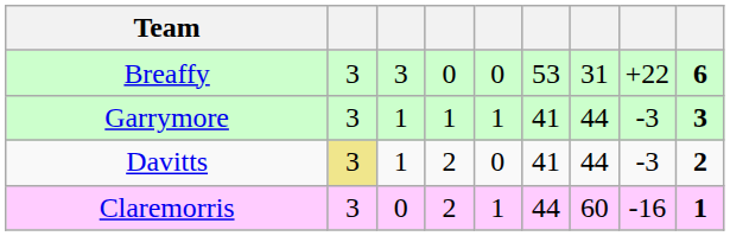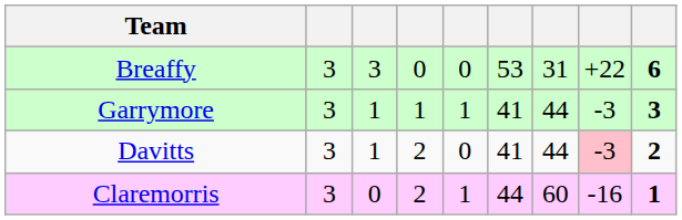Davitts | column 2: khaki background -> no background
Davitts | column 8: no background -> pink background
